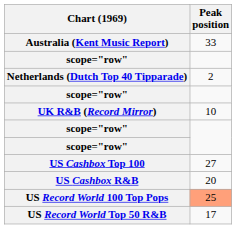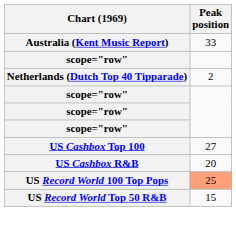- row: UK R&B (Record Mirror) | 10
US Record World Top 50 R&B | Peak position: 17 -> 15
